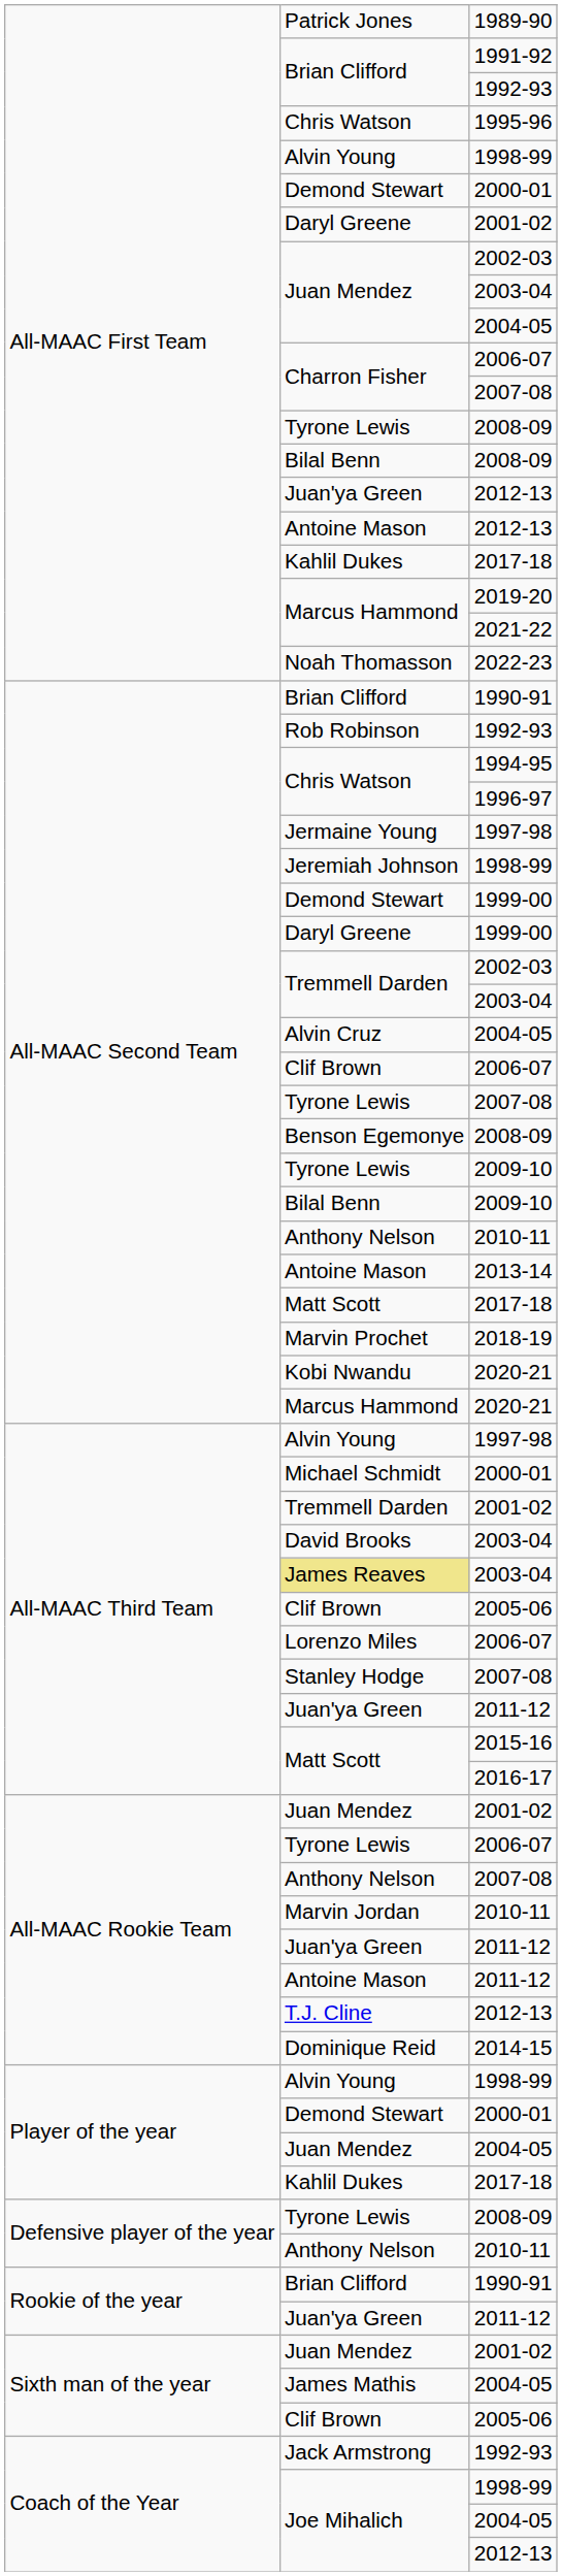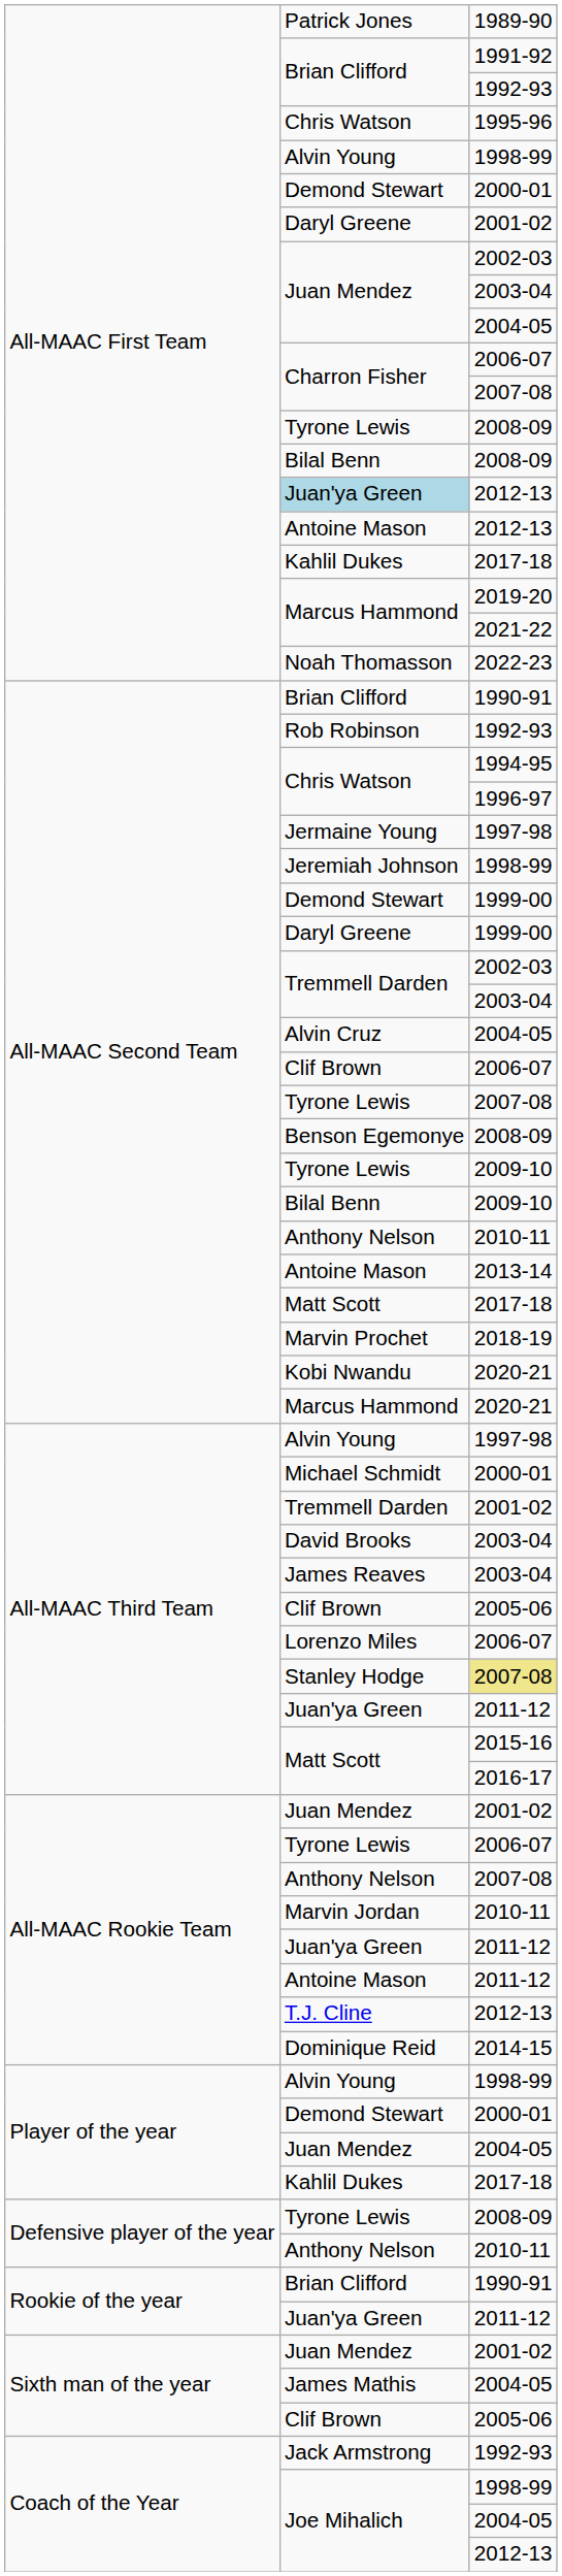Juan'ya Green / 2012-13 | column 2: no background -> lightblue background
James Reaves | column 2: khaki background -> no background
Stanley Hodge | column 3: no background -> khaki background
